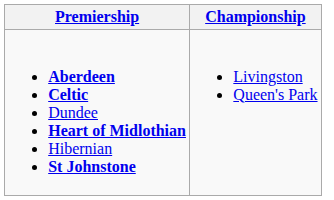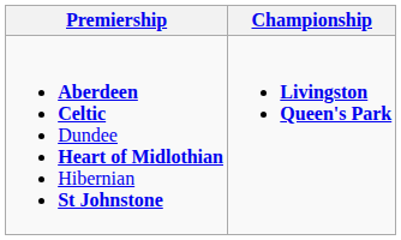row 2 | Championship: normal -> bold
